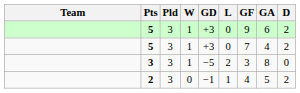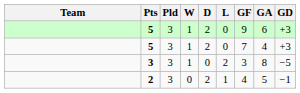columns swapped: D <-> GD
